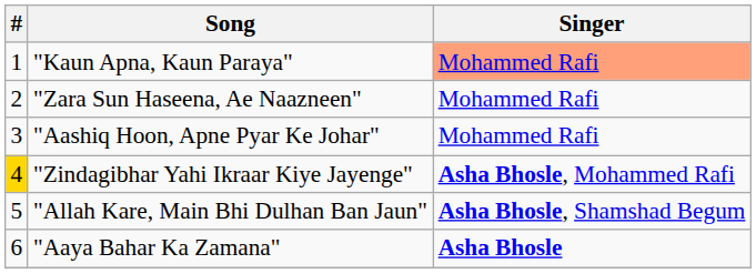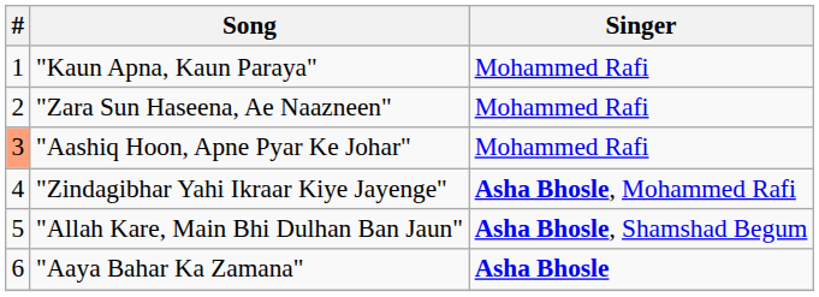"Kaun Apna, Kaun Paraya" | Singer: lightsalmon background -> no background
"Aashiq Hoon, Apne Pyar Ke Johar" | #: no background -> lightsalmon background
"Zindagibhar Yahi Ikraar Kiye Jayenge" | #: gold background -> no background
